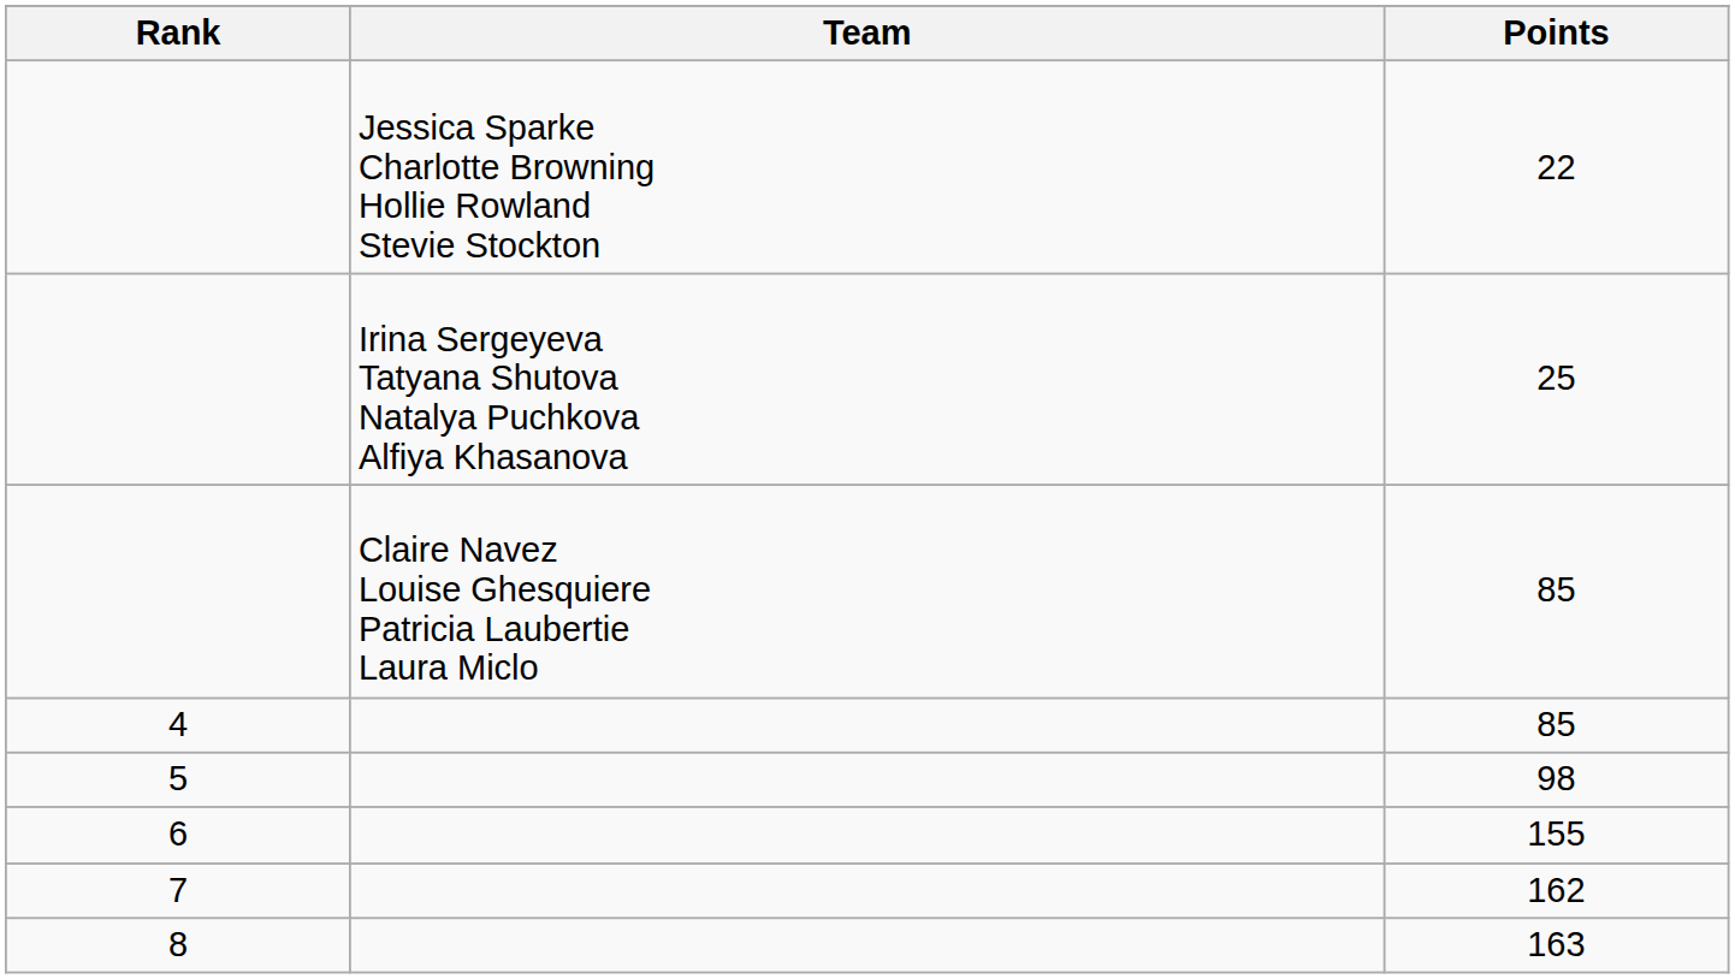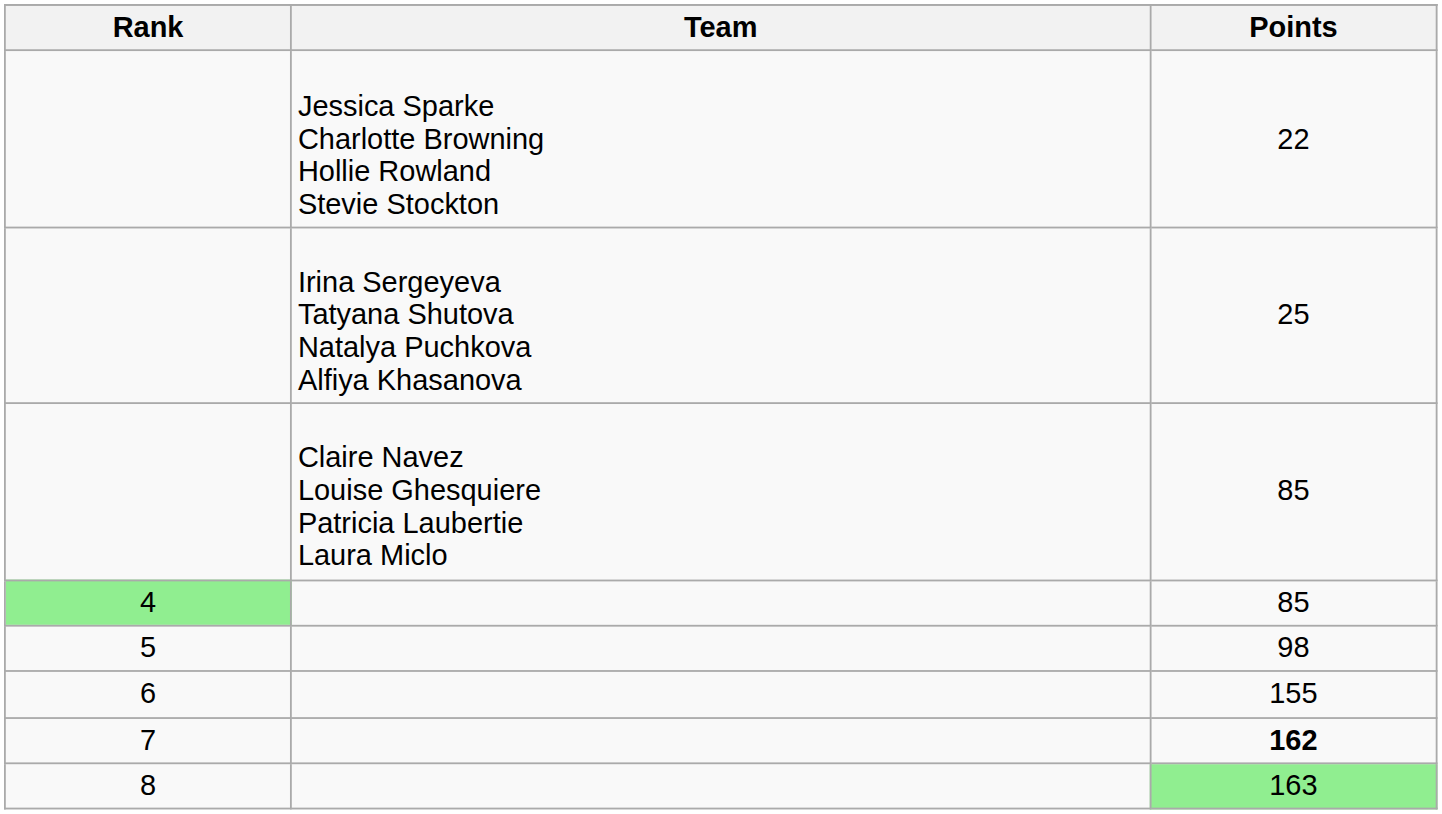4 / 85 | Rank: no background -> lightgreen background
162 | Points: normal -> bold
163 | Points: no background -> lightgreen background
